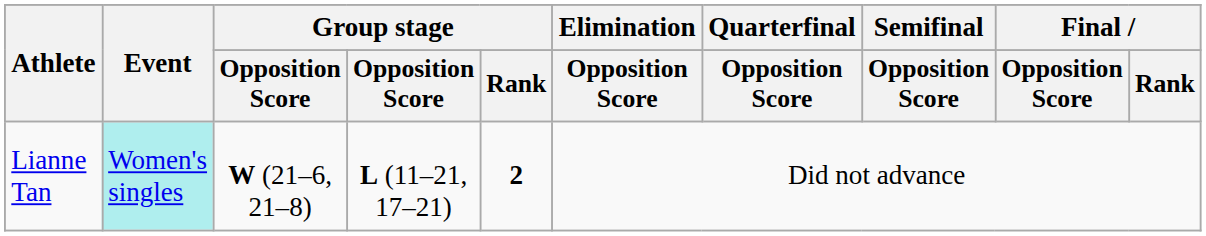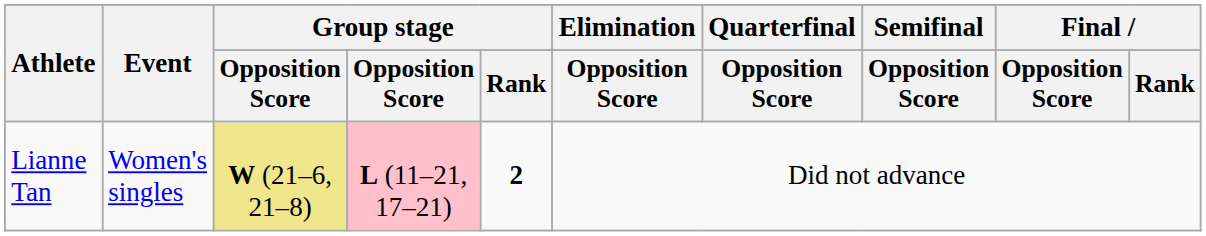Lianne Tan | Event: paleturquoise background -> no background
Lianne Tan | column 3: no background -> khaki background
Lianne Tan | column 4: no background -> pink background
